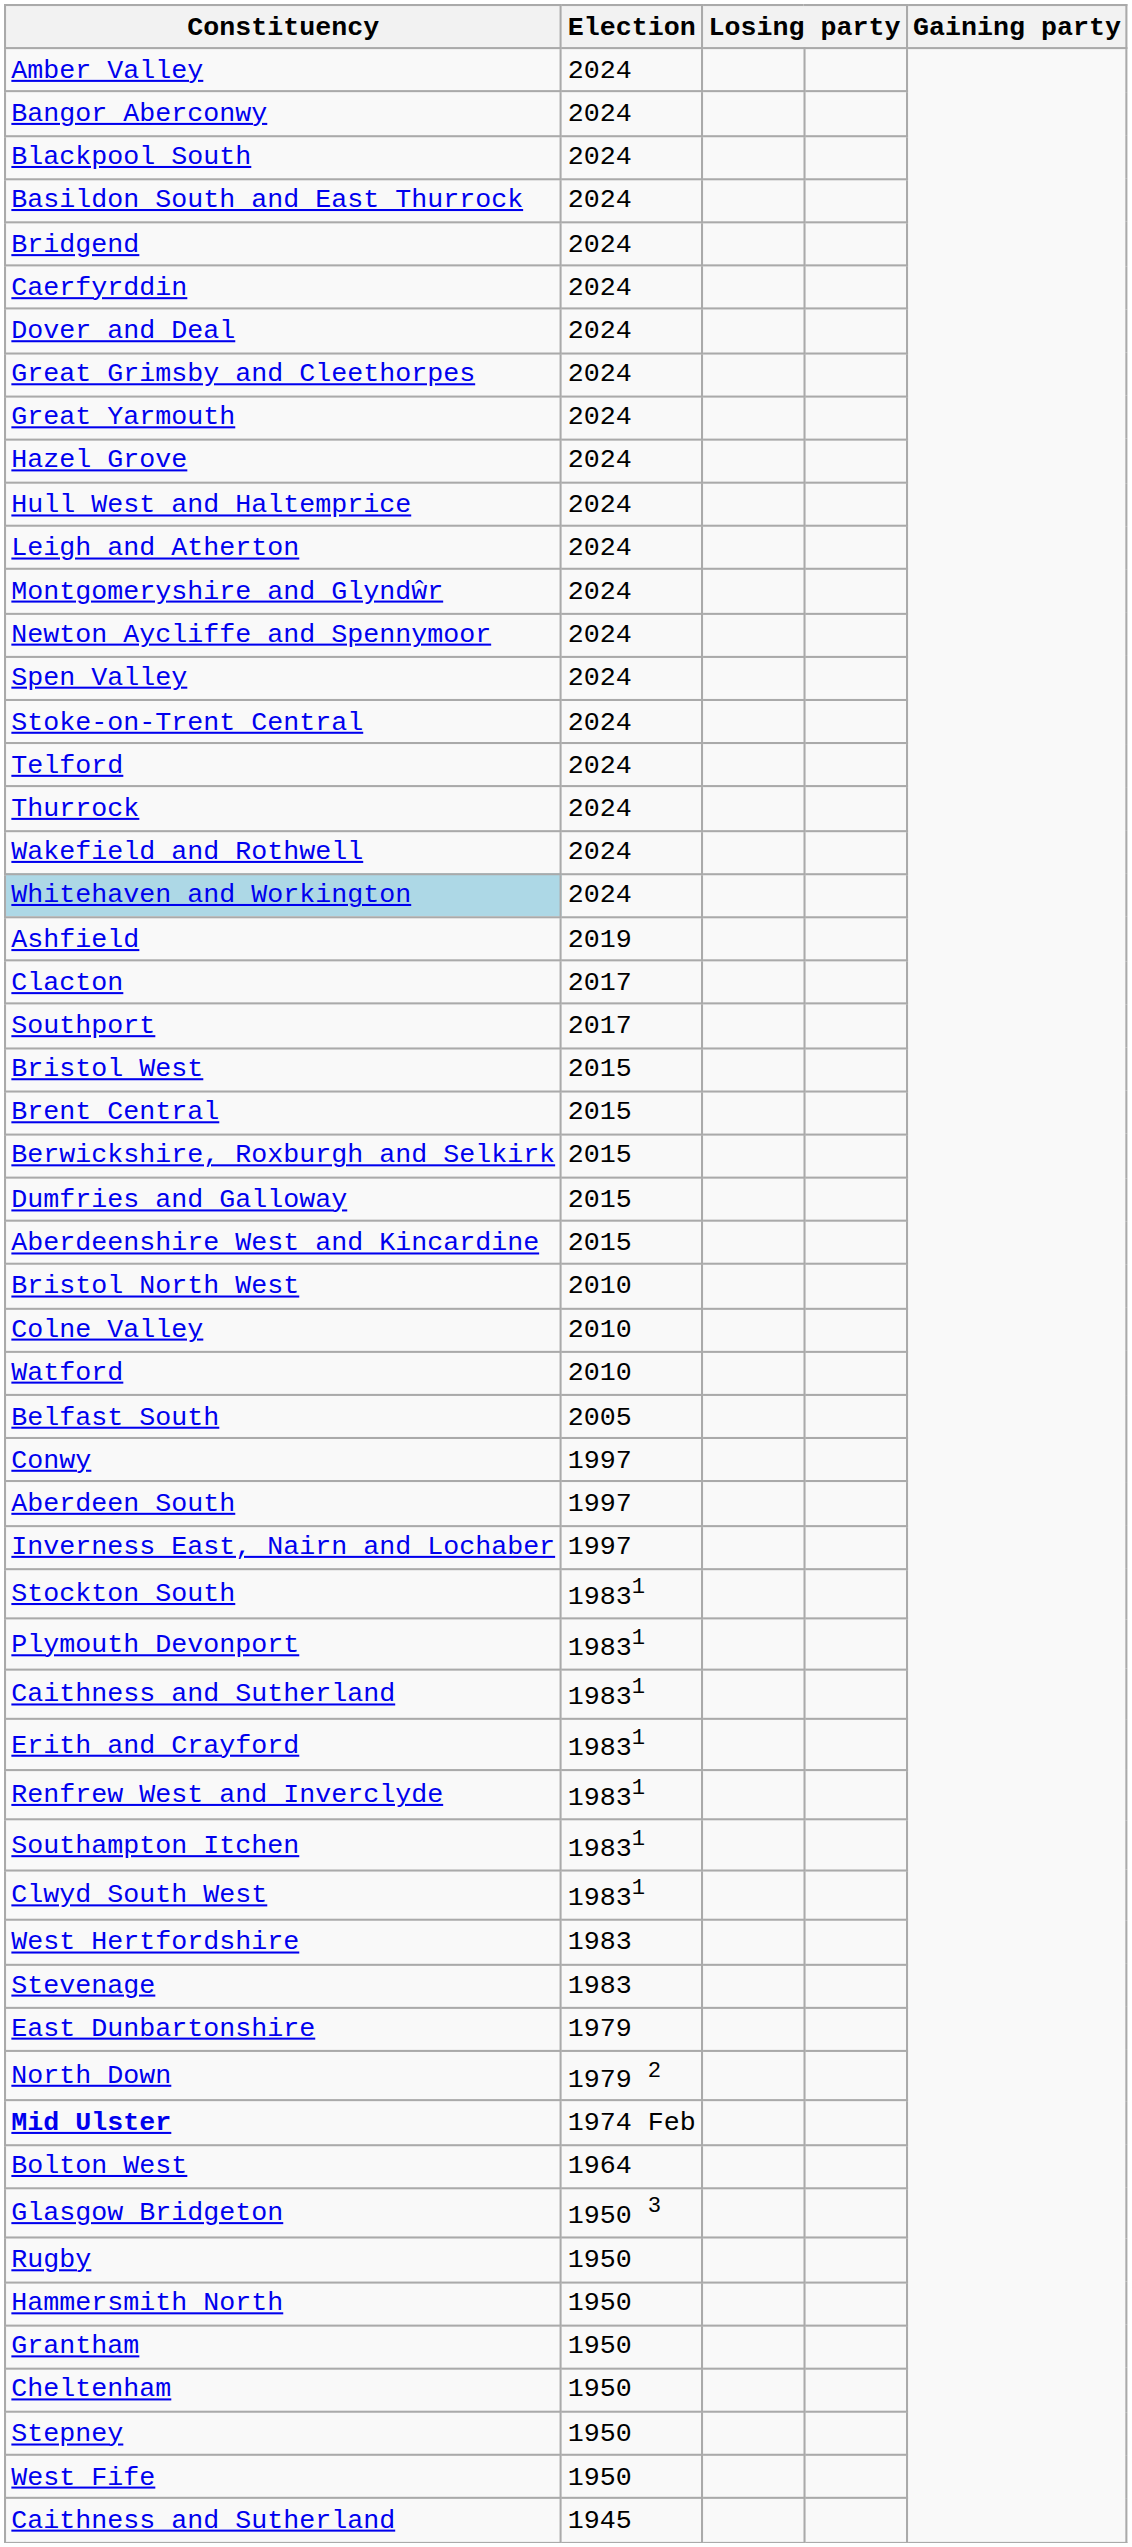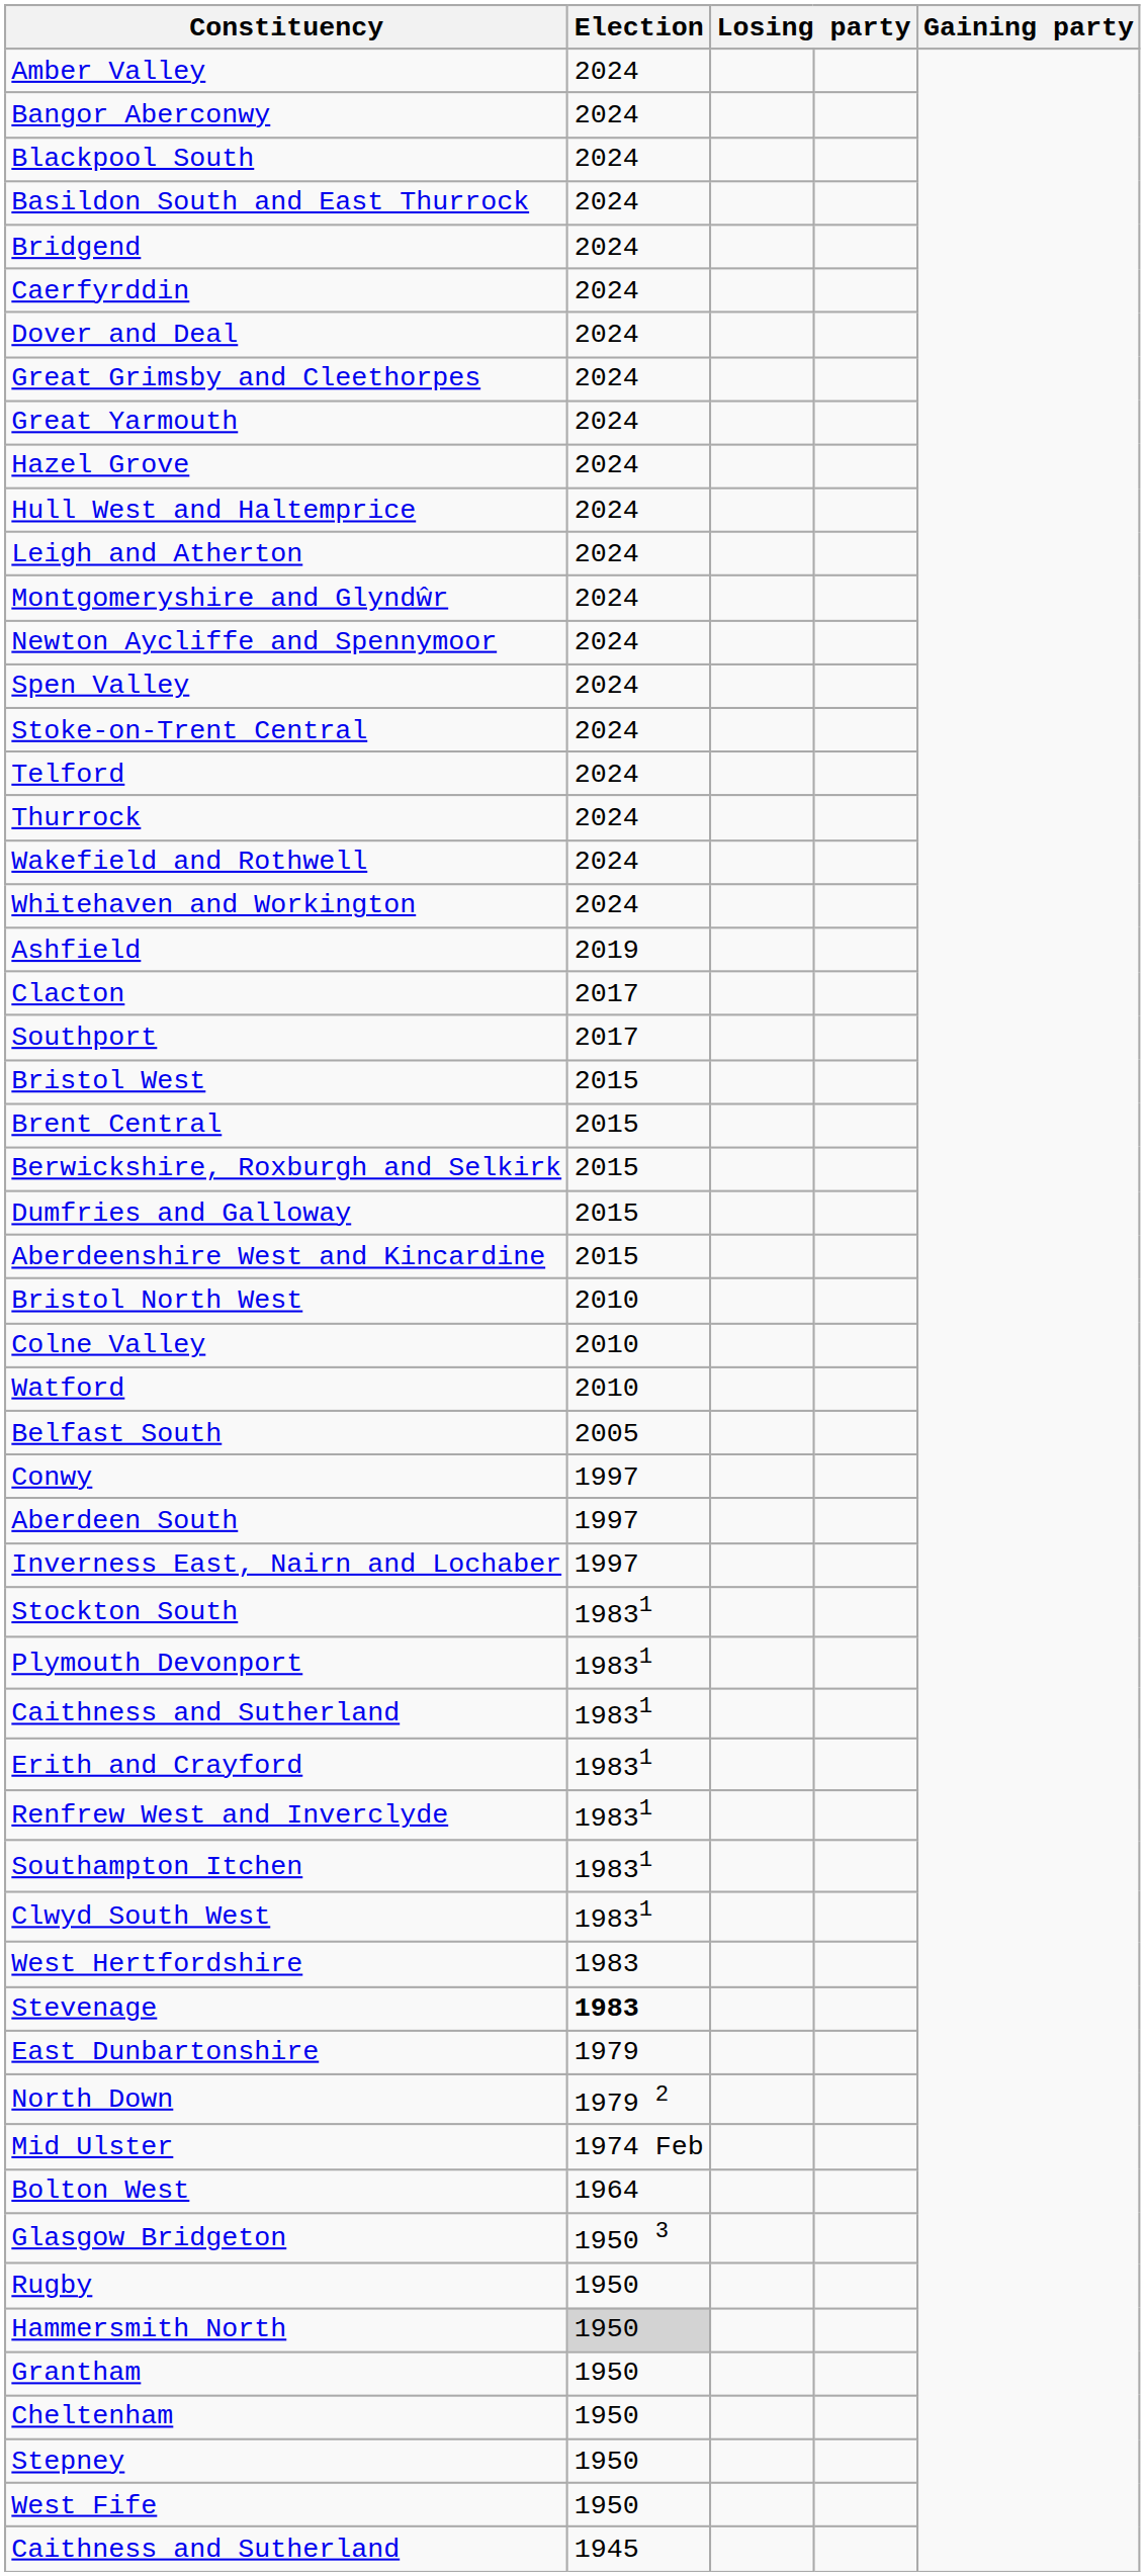Whitehaven and Workington | Constituency: lightblue background -> no background
Stevenage | Election: normal -> bold
Mid Ulster | Constituency: bold -> normal
Hammersmith North | Election: no background -> lightgrey background
